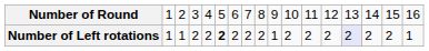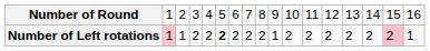Number of Left rotations | column 2: no background -> pink background
Number of Left rotations | column 14: lavender background -> no background
Number of Left rotations | column 16: no background -> pink background
